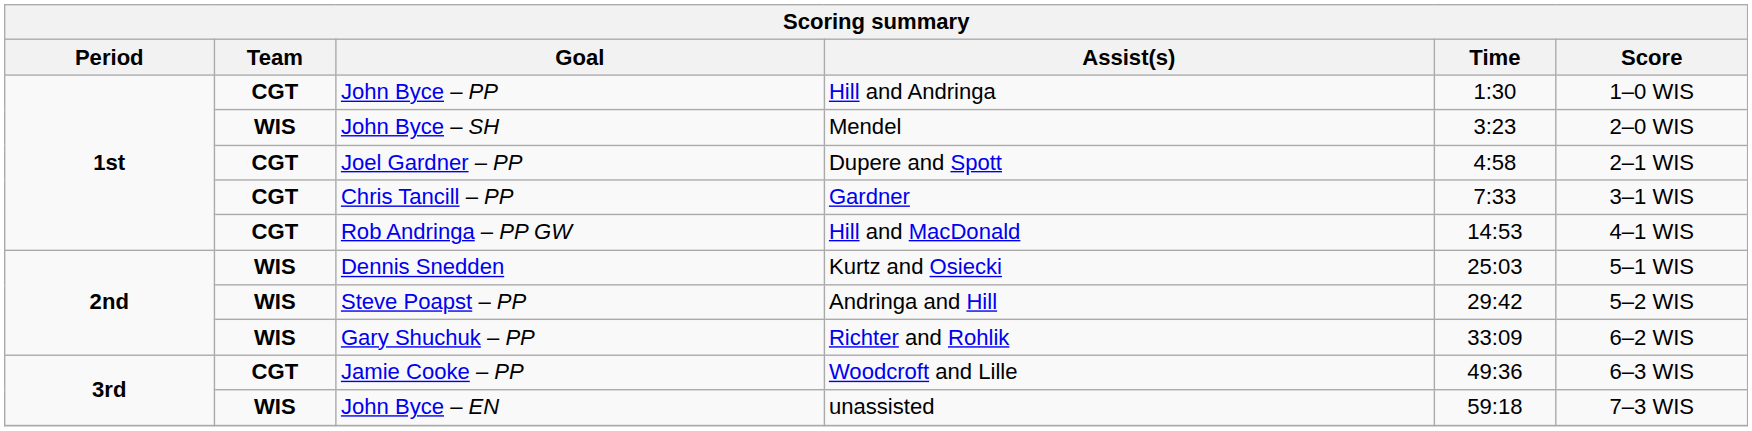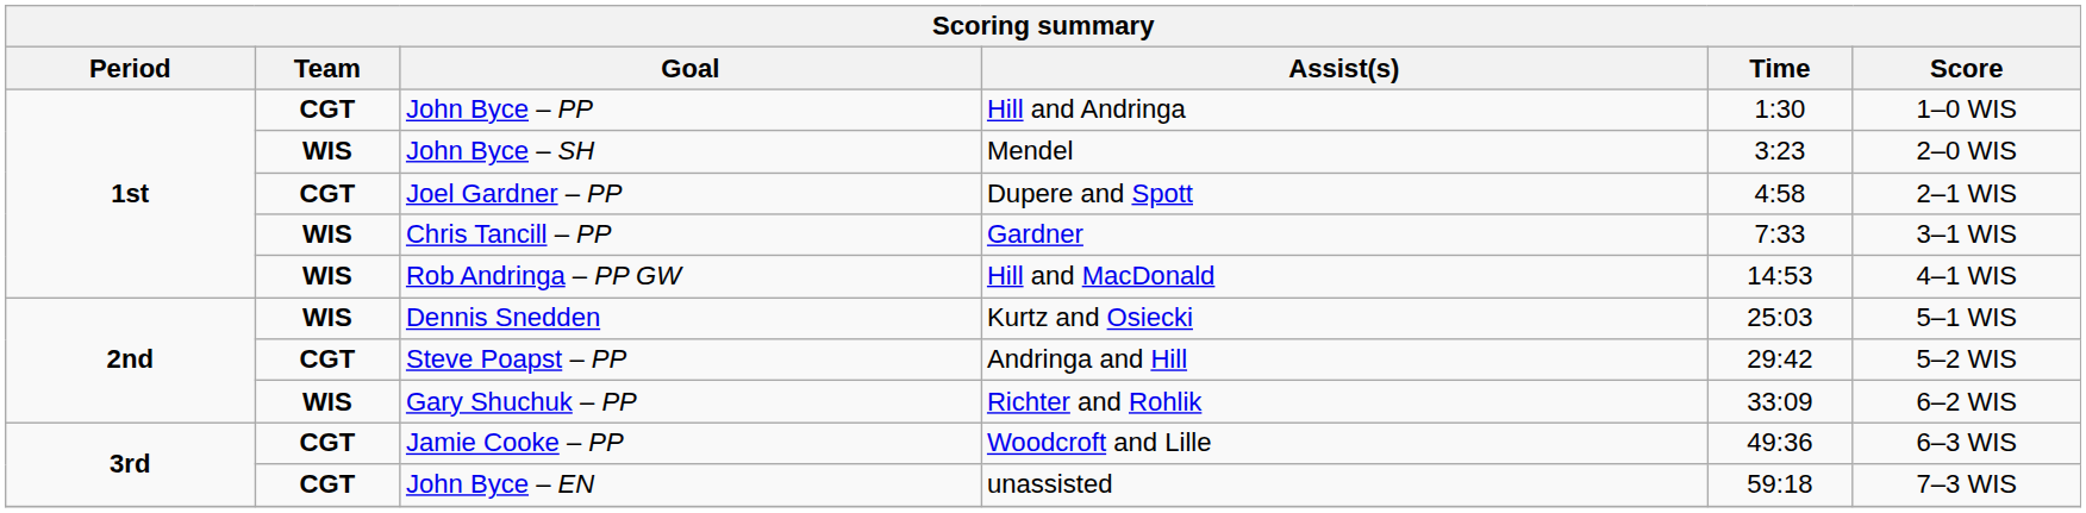Chris Tancill – PP | Team: CGT -> WIS
Rob Andringa – PP GW | Team: CGT -> WIS
Steve Poapst – PP | Team: WIS -> CGT
John Byce – EN | Team: WIS -> CGT
